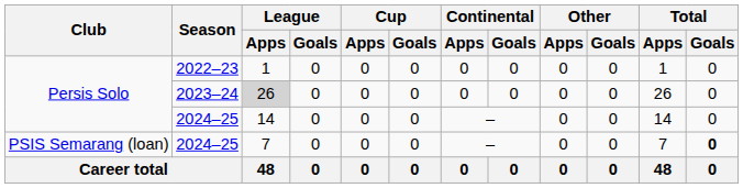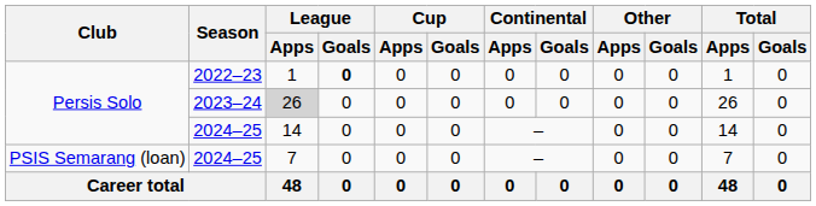row 3 | League / Goals: normal -> bold
row 6 | Total / Goals: bold -> normal
